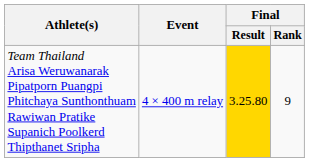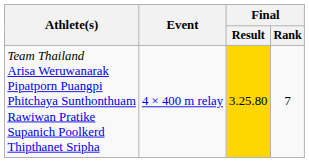row 3 | Final / Rank: 9 -> 7
